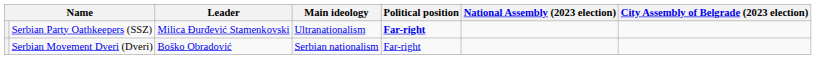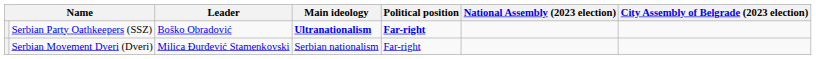Serbian Party Oathkeepers (SSZ) | Leader: Milica Đurđević Stamenkovski -> Boško Obradović
Serbian Party Oathkeepers (SSZ) | Main ideology: normal -> bold
Serbian Movement Dveri (Dveri) | Leader: Boško Obradović -> Milica Đurđević Stamenkovski
